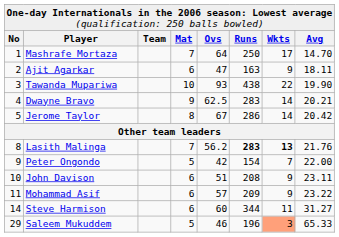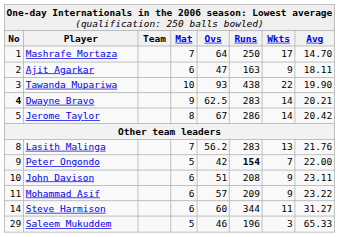Dwayne Bravo | column 1: normal -> bold
Lasith Malinga | column 6: bold -> normal
Lasith Malinga | column 7: bold -> normal
Peter Ongondo | column 6: normal -> bold
Saleem Mukuddem | column 7: lightsalmon background -> no background
